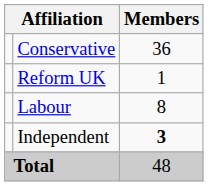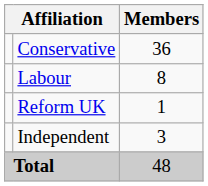rows swapped: Labour <-> Reform UK
Independent | Members: bold -> normal
